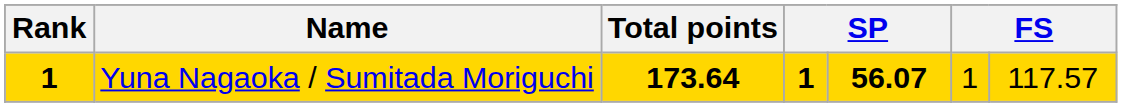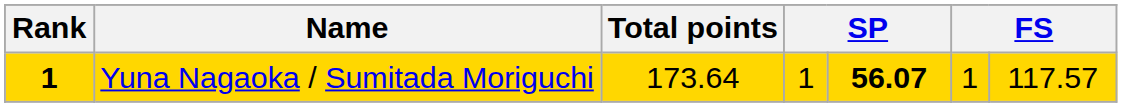Yuna Nagaoka / Sumitada Moriguchi | Total points: bold -> normal
Yuna Nagaoka / Sumitada Moriguchi | column 4: bold -> normal
